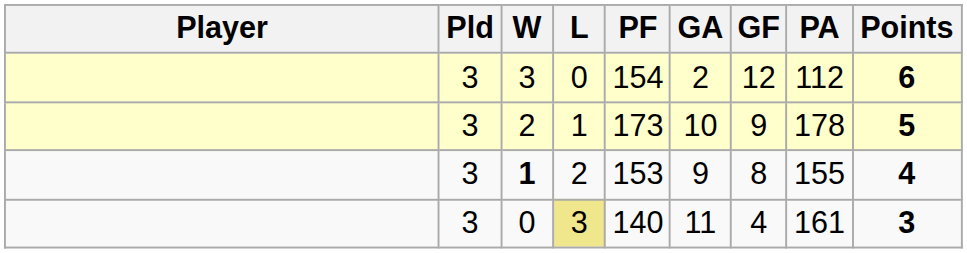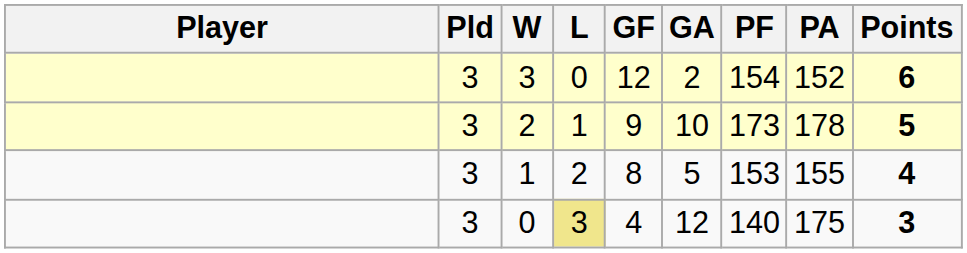columns swapped: GF <-> PF
row 2 | PA: 112 -> 152
row 4 | W: bold -> normal
row 4 | GA: 9 -> 5
row 5 | GA: 11 -> 12
row 5 | PA: 161 -> 175
